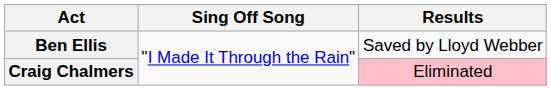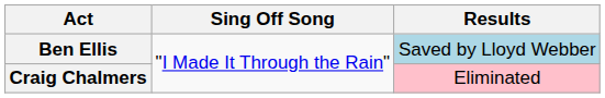Ben Ellis | Results: no background -> lightblue background
